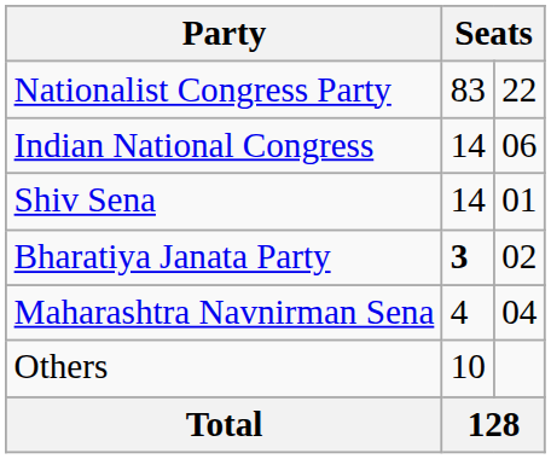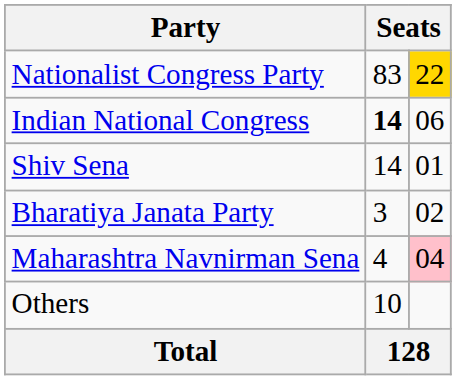Nationalist Congress Party | column 3: no background -> gold background
Indian National Congress | column 2: normal -> bold
Bharatiya Janata Party | column 2: bold -> normal
Maharashtra Navnirman Sena | column 3: no background -> pink background
